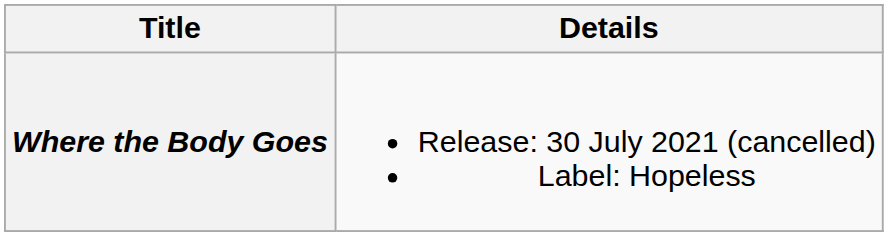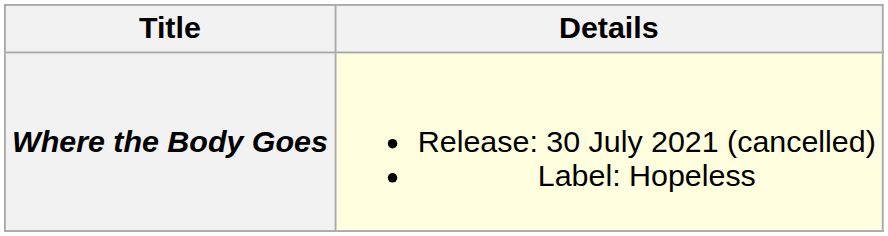Where the Body Goes | Details: no background -> lightyellow background
